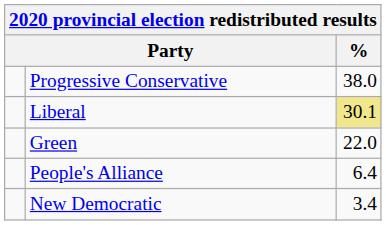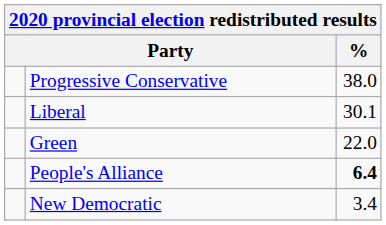Liberal | %: khaki background -> no background
People's Alliance | %: normal -> bold
